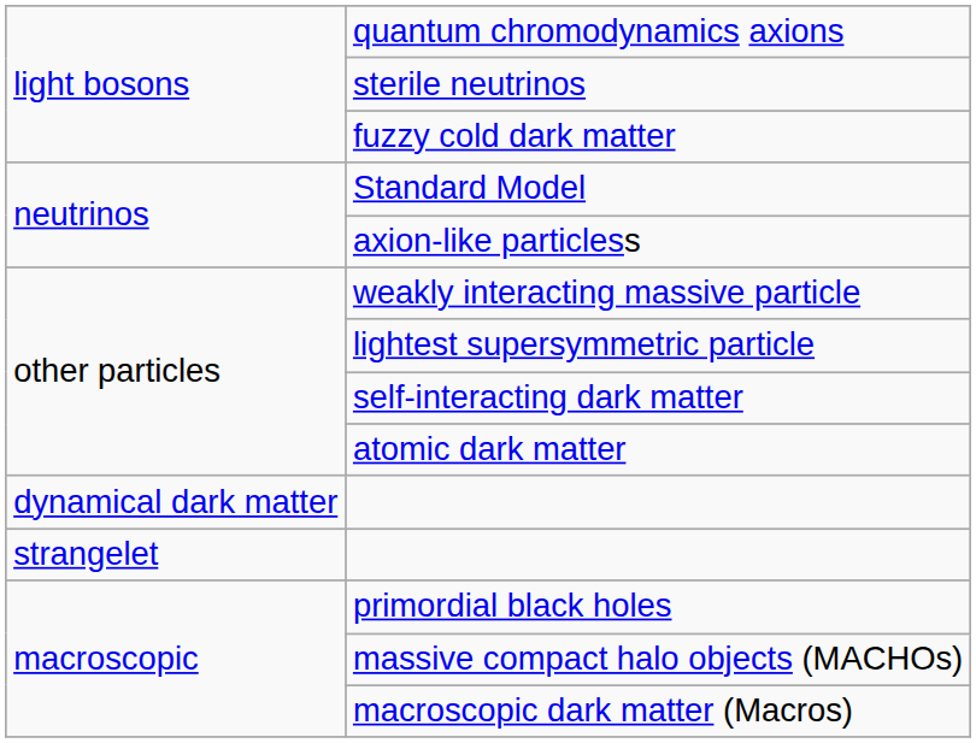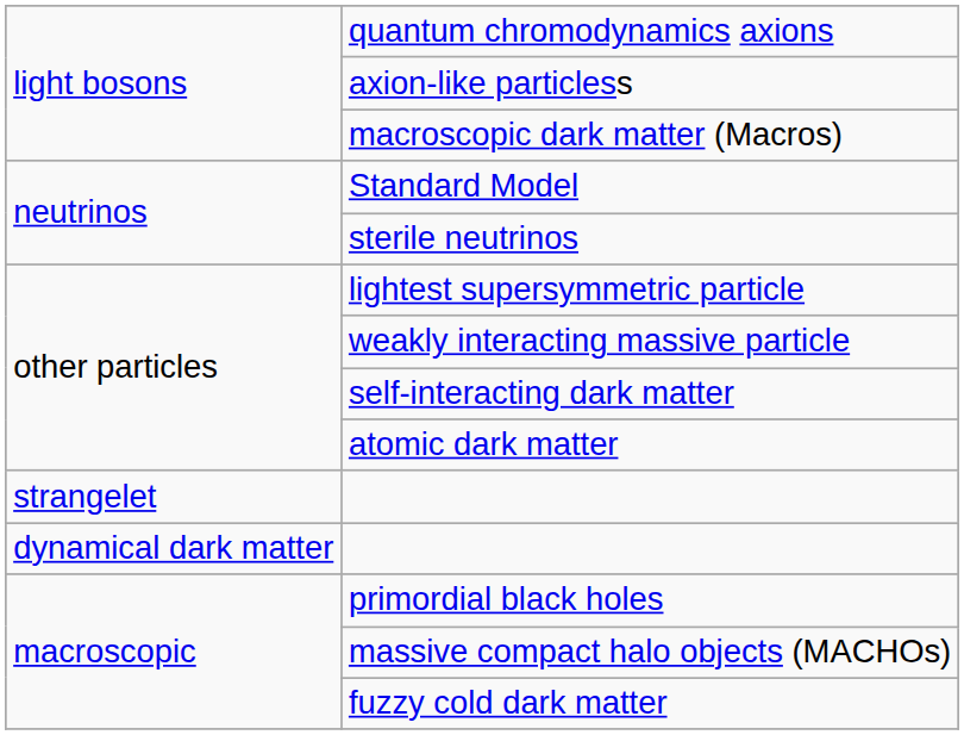row 2 | column 2: sterile neutrinos -> axion-like particless
row 3 | column 2: fuzzy cold dark matter -> macroscopic dark matter (Macros)
row 5 | column 2: axion-like particless -> sterile neutrinos
row 6 | column 2: weakly interacting massive particle -> lightest supersymmetric particle
row 7 | column 2: lightest supersymmetric particle -> weakly interacting massive particle
row 10 | column 1: dynamical dark matter -> strangelet
row 11 | column 1: strangelet -> dynamical dark matter
row 14 | column 2: macroscopic dark matter (Macros) -> fuzzy cold dark matter
